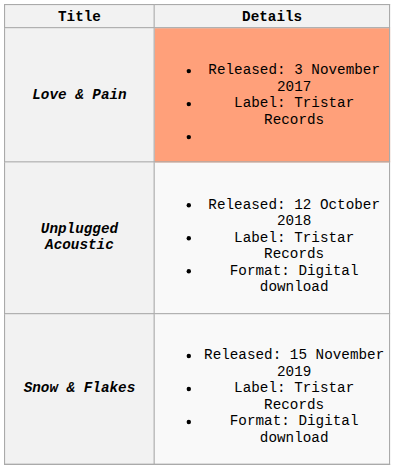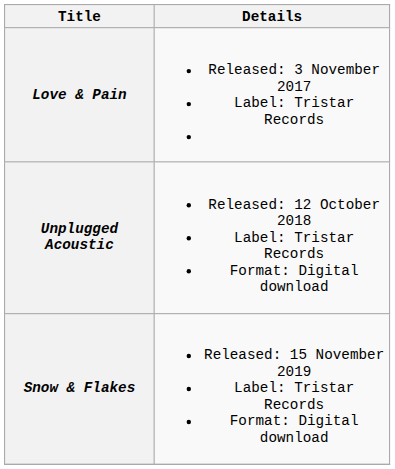Love & Pain | Details: lightsalmon background -> no background
